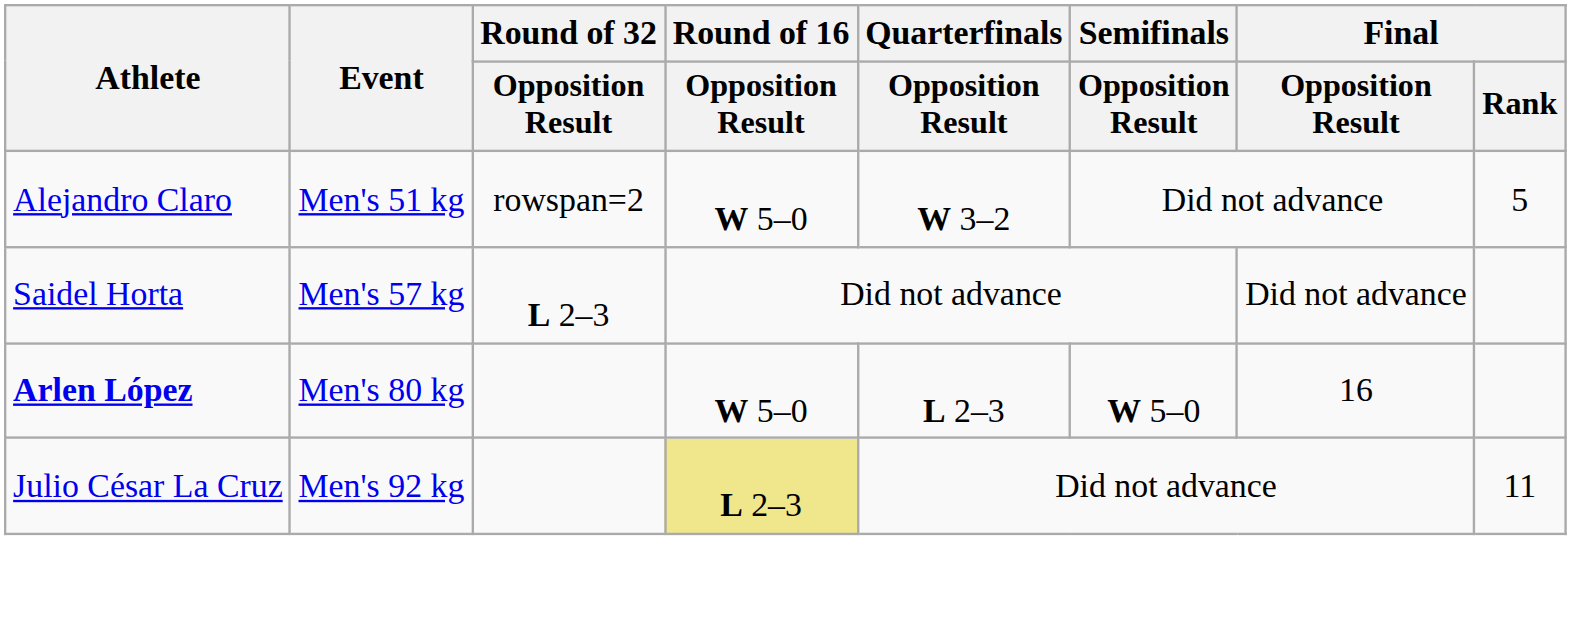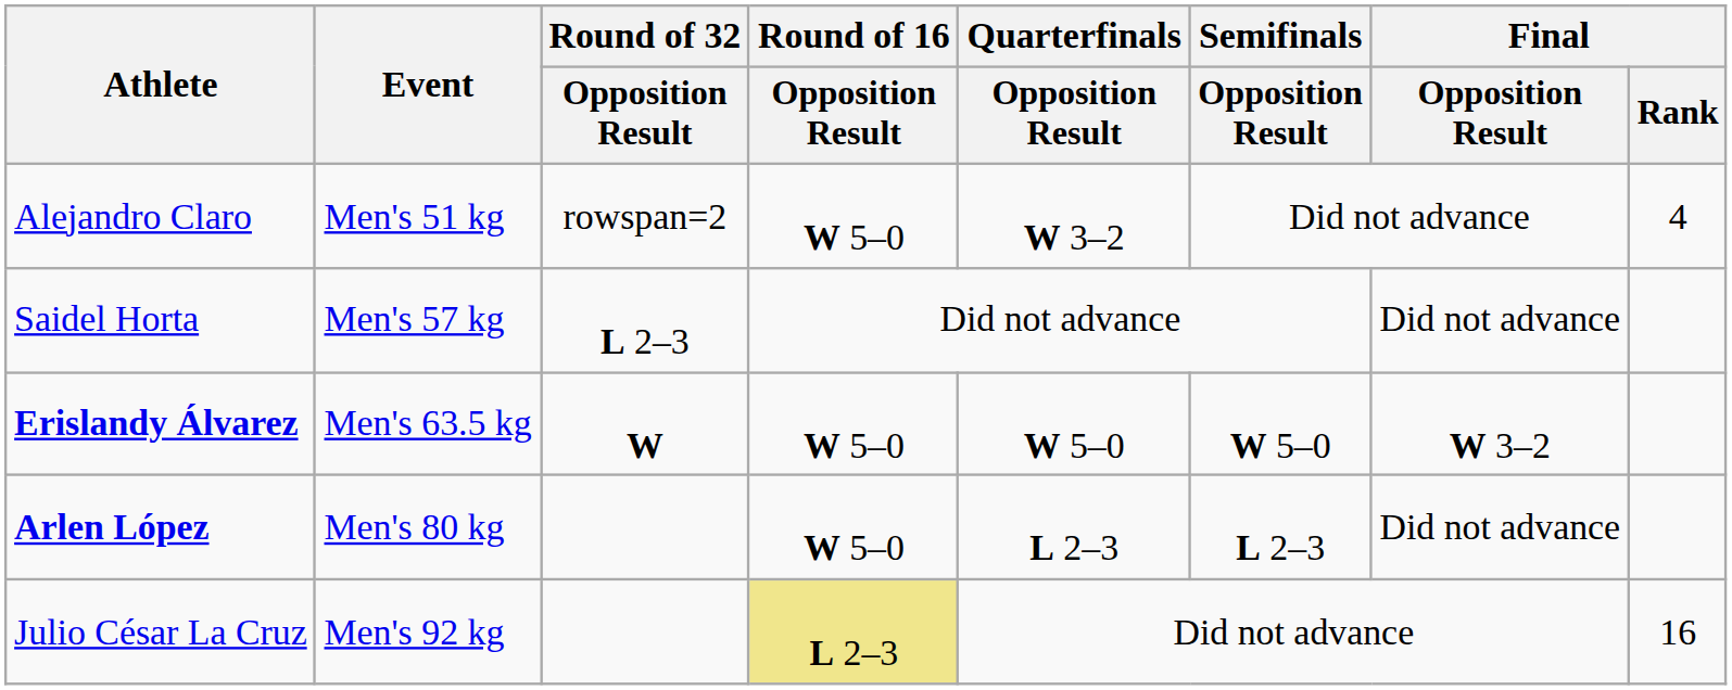Alejandro Claro | Final / Rank: 5 -> 4
+ row: Erislandy Álvarez | Men's 63.5 kg | W | W 5–0 | W 5–0 | W 5–0 | W 3–2
Arlen López | Semifinals / Opposition Result: W 5–0 -> L 2–3
Arlen López | Final / Opposition Result: 16 -> Did not advance
Julio César La Cruz | Final / Rank: 11 -> 16
